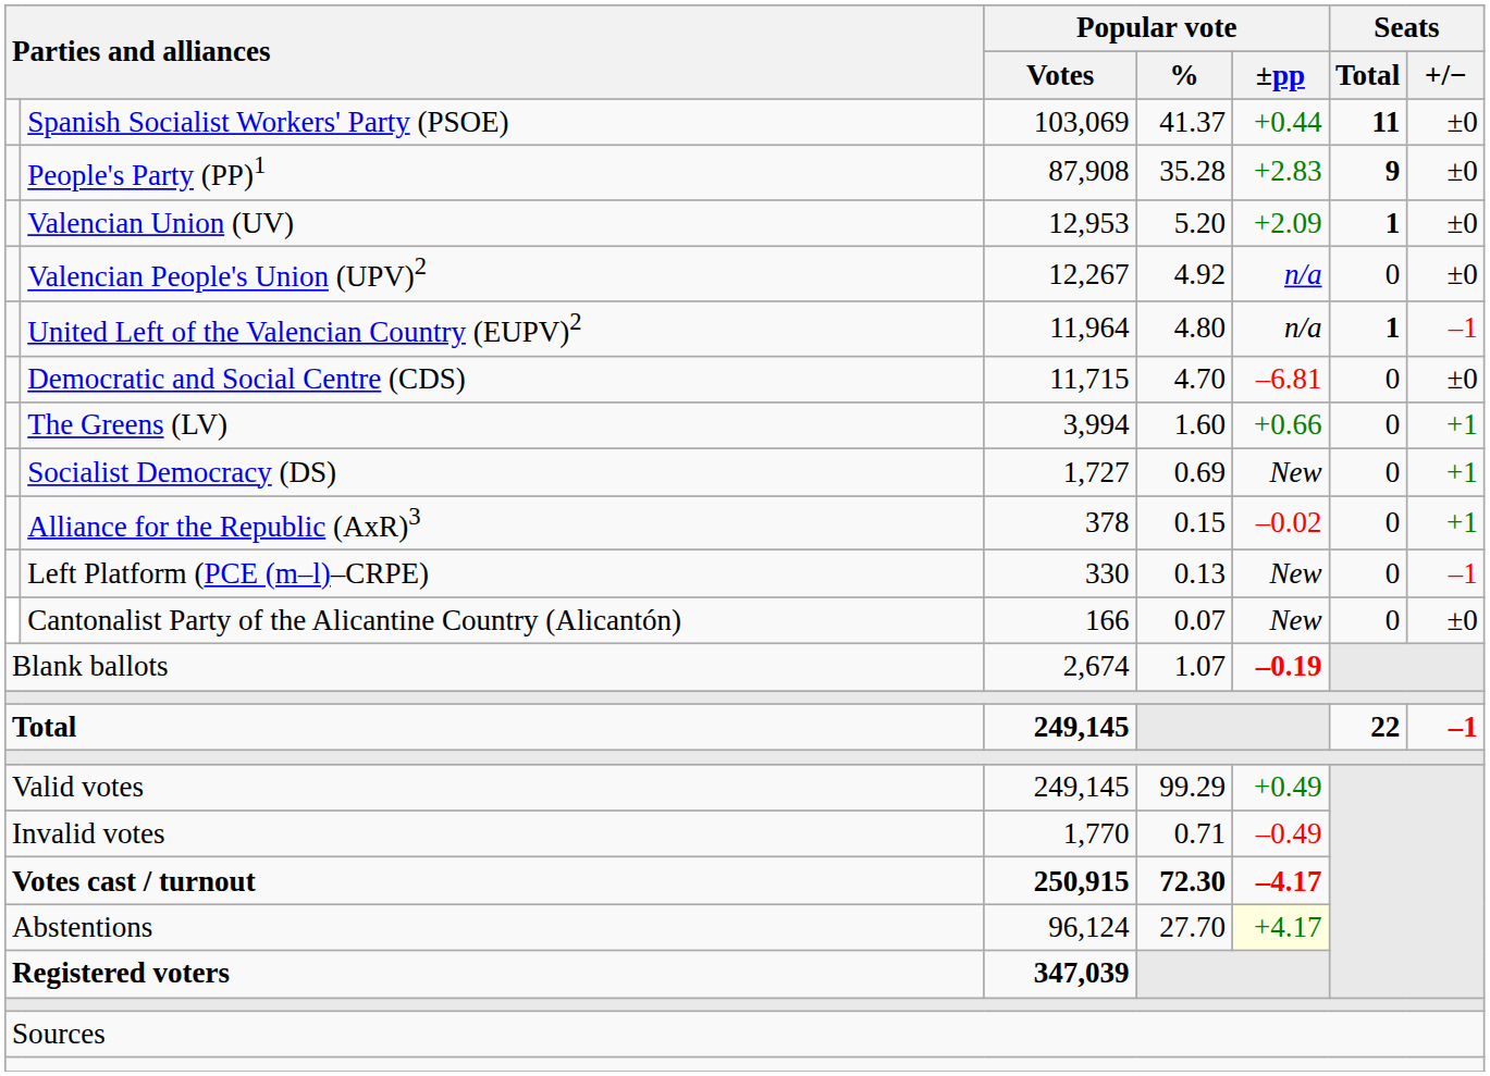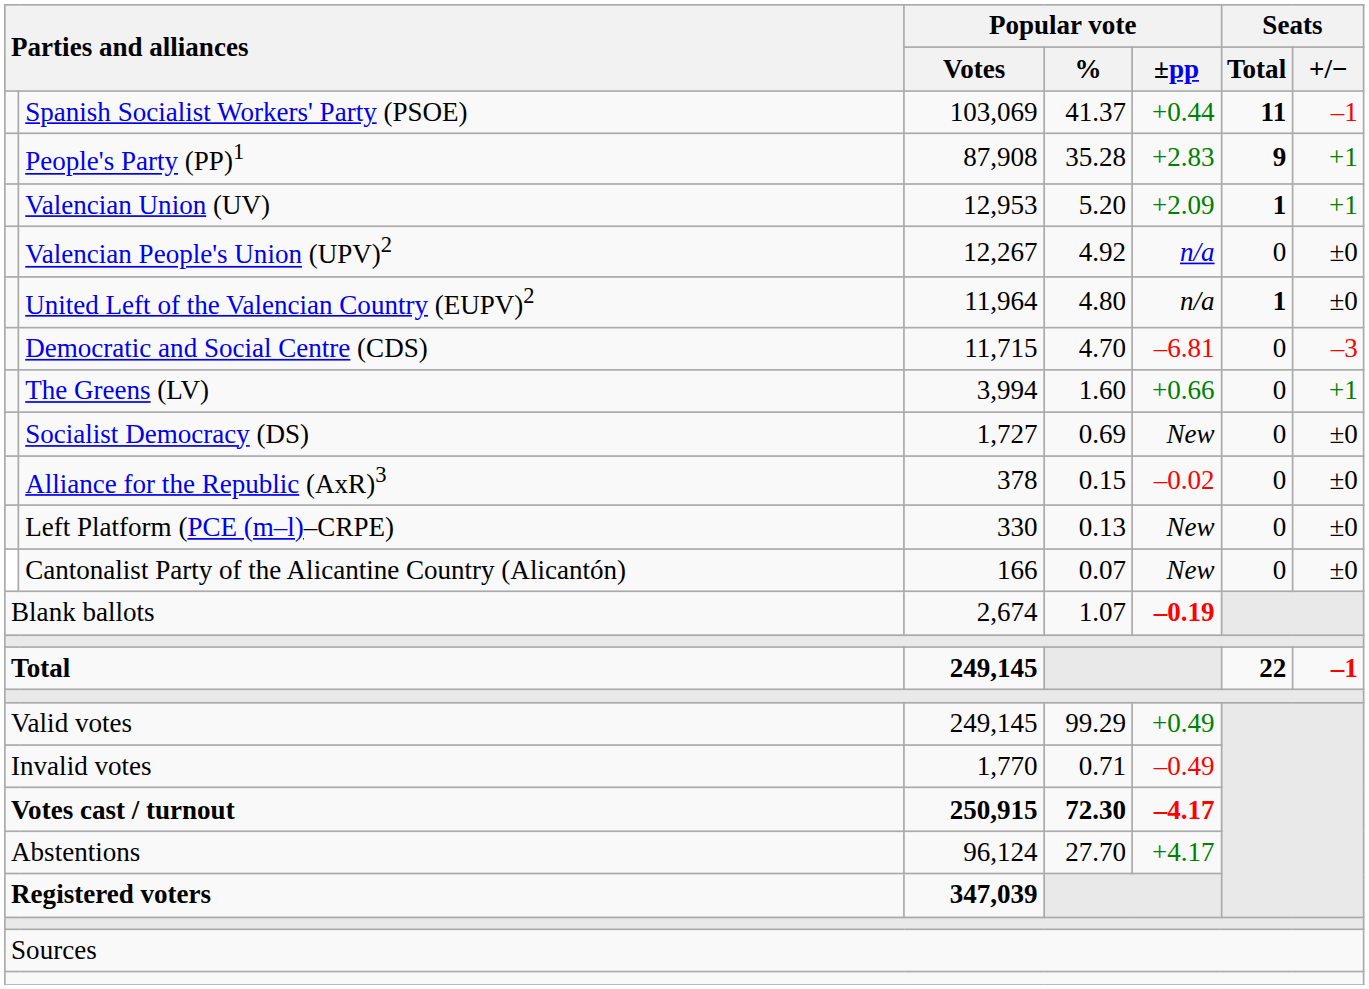Spanish Socialist Workers' Party (PSOE) | Seats / +/−: ±0 -> –1
People's Party (PP)1 | Seats / +/−: ±0 -> +1
Valencian Union (UV) | Seats / +/−: ±0 -> +1
United Left of the Valencian Country (EUPV)2 | Seats / +/−: –1 -> ±0
Democratic and Social Centre (CDS) | Seats / +/−: ±0 -> –3
Socialist Democracy (DS) | Seats / +/−: +1 -> ±0
Alliance for the Republic (AxR)3 | Seats / +/−: +1 -> ±0
Left Platform (PCE (m–l)–CRPE) | Seats / +/−: –1 -> ±0
Abstentions | Popular vote / ±pp: lightyellow background -> no background
